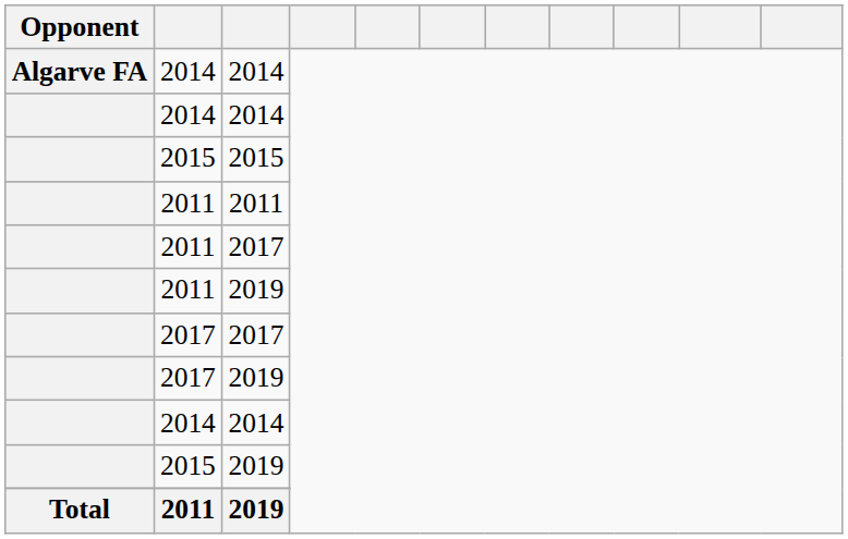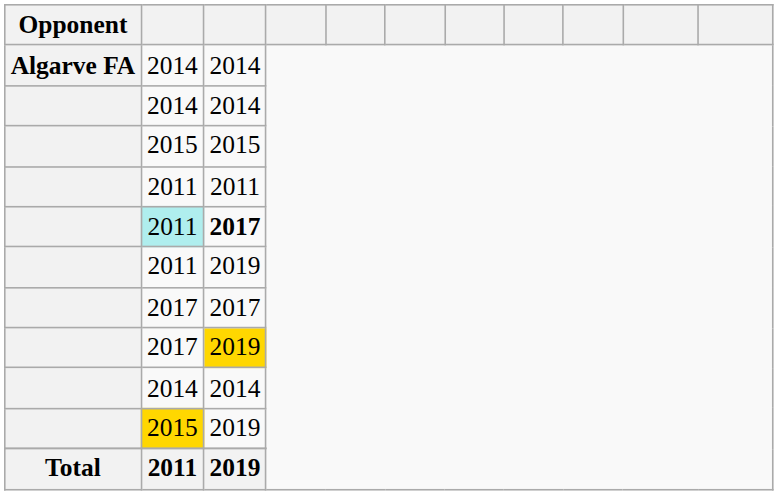2011 / 2017 | column 2: no background -> paleturquoise background
2011 / 2017 | column 3: normal -> bold
2017 / 2019 | column 3: no background -> gold background
2015 / 2019 | column 2: no background -> gold background
